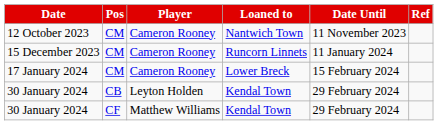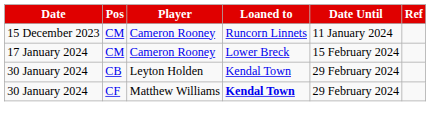- row: 12 October 2023 | CM | Cameron Rooney | Nantwich Town | 11 November 2023
30 January 2024 / CF | Loaned to: normal -> bold
